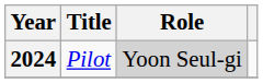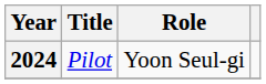2024 | Role: lightgrey background -> no background
